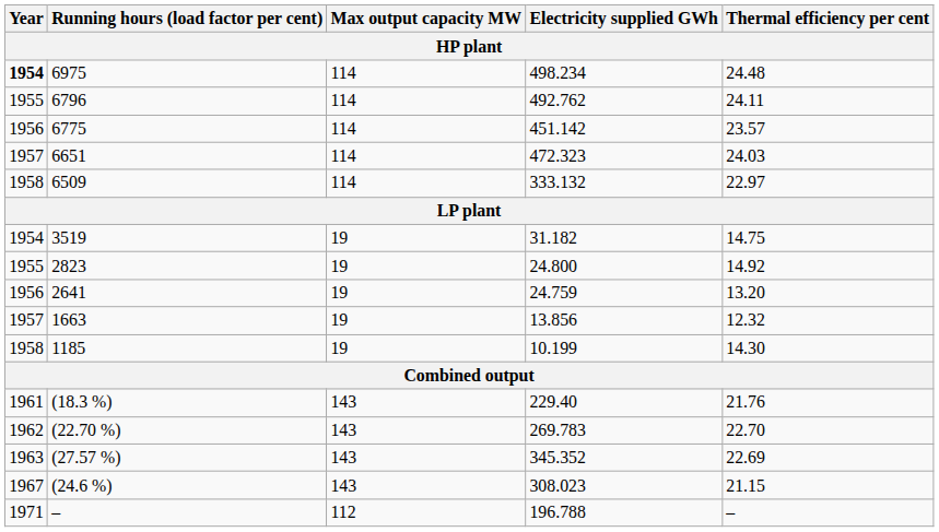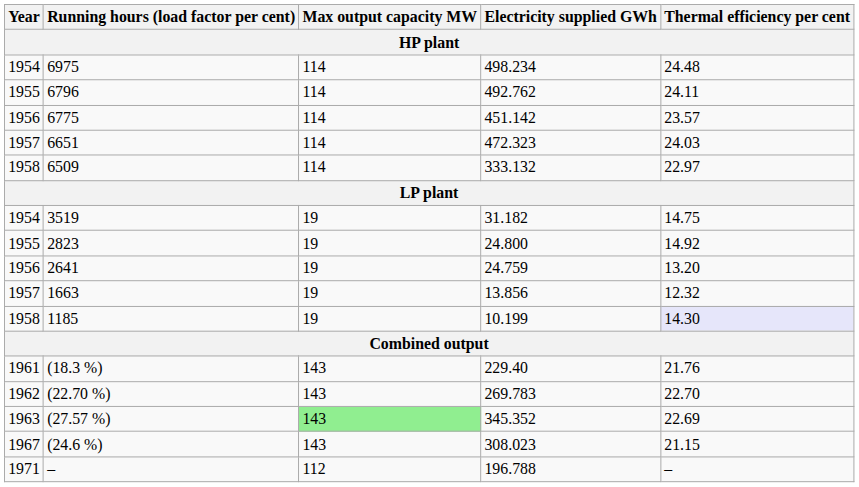6975 | Year: bold -> normal
1185 | Thermal efficiency per cent: no background -> lavender background
(27.57 %) | Max output capacity MW: no background -> lightgreen background
